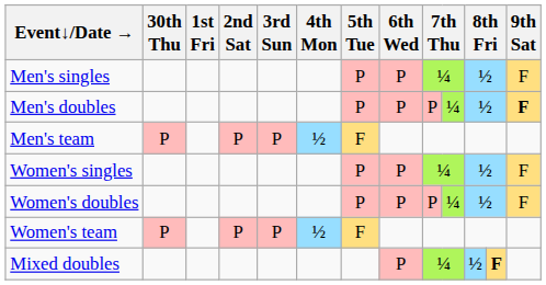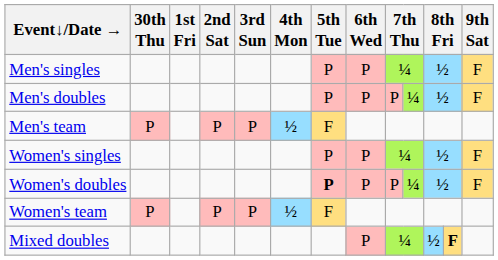Men's doubles | 9th Sat: bold -> normal
Women's doubles | 5th Tue: normal -> bold
